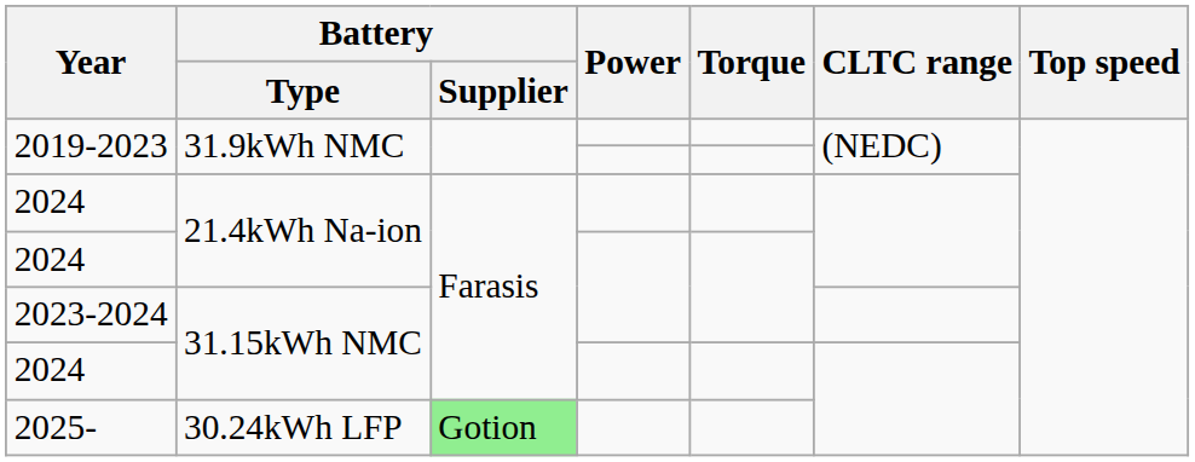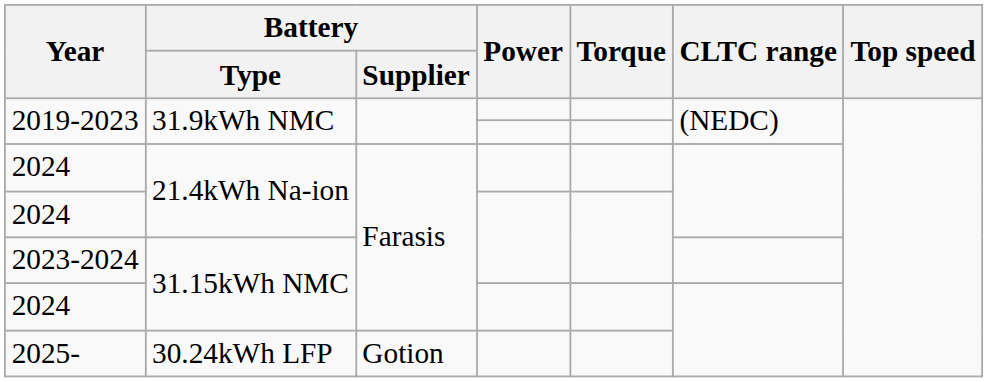2025- | Battery / Supplier: lightgreen background -> no background
